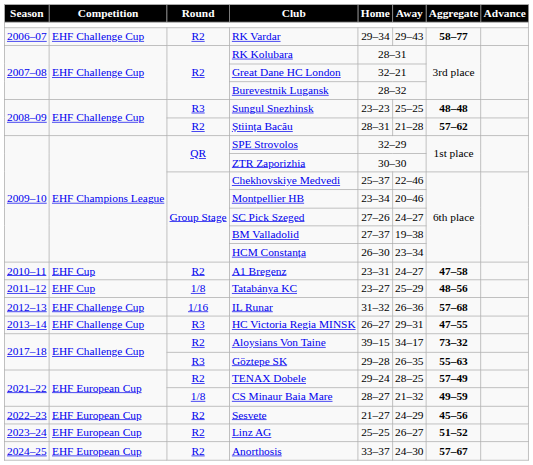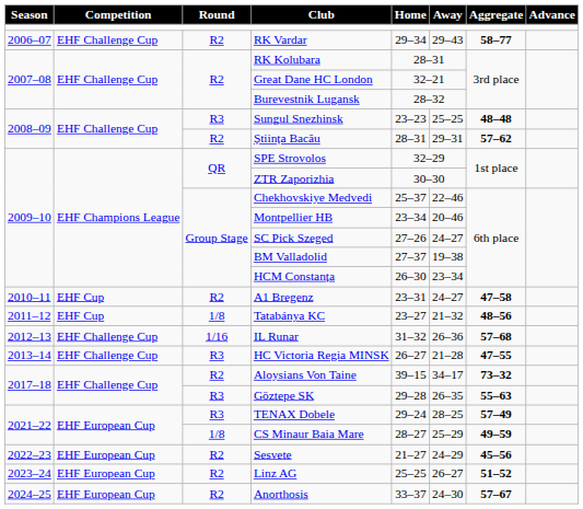Știința Bacău | Away: 21–28 -> 29–31
Tatabánya KC | Away: 25–29 -> 21–32
HC Victoria Regia MINSK | Away: 29–31 -> 21–28
TENAX Dobele | Round: R2 -> R3
CS Minaur Baia Mare | Away: 21–32 -> 25–29
